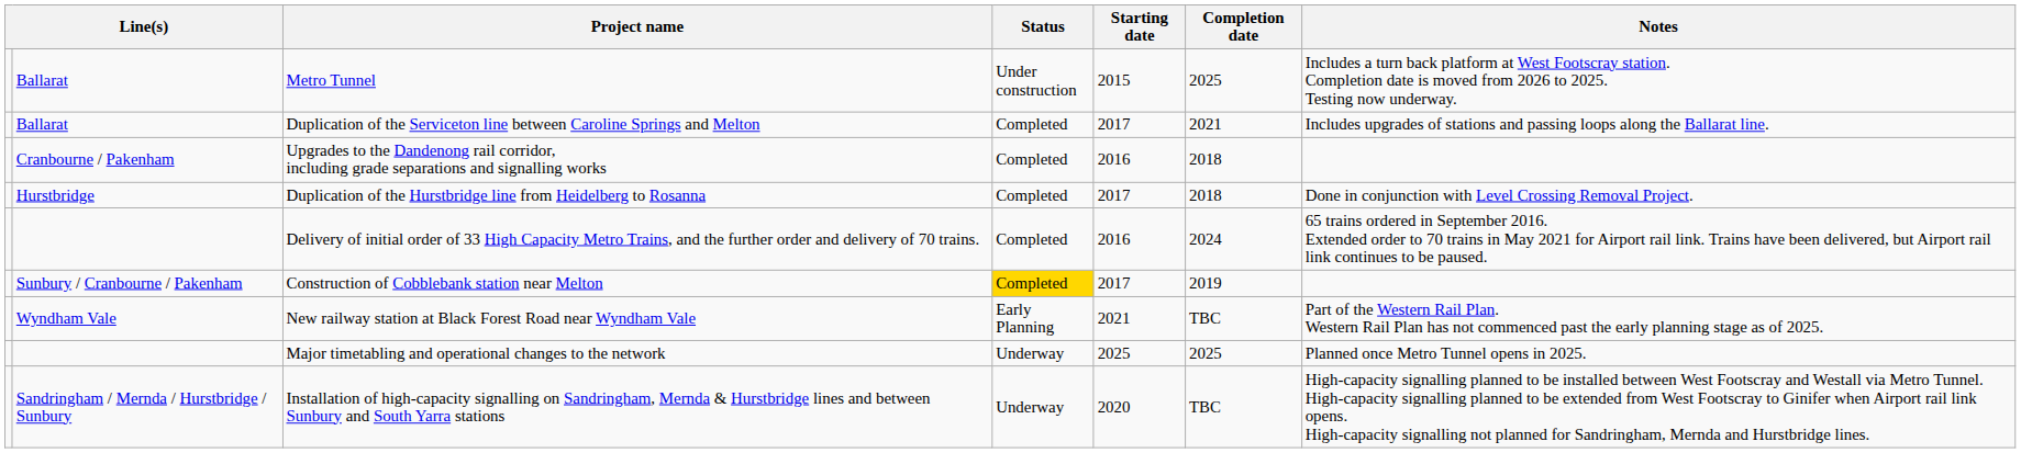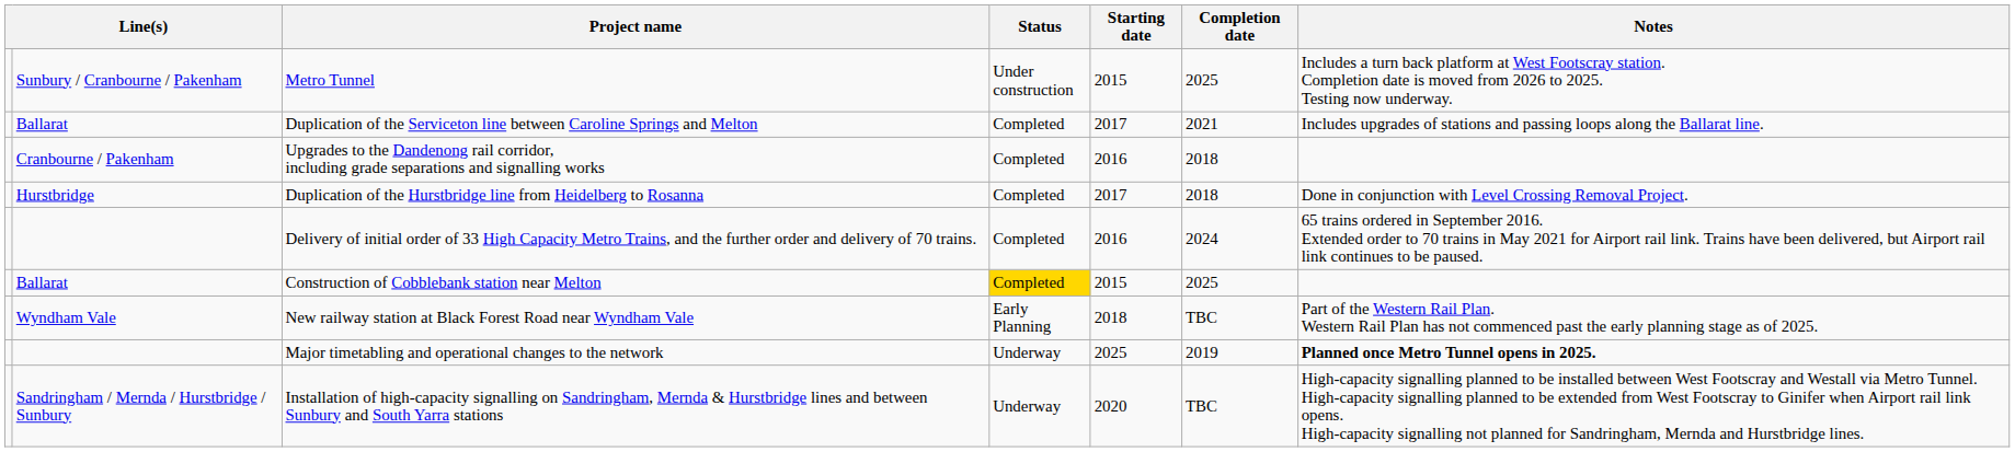Metro Tunnel | column 2: Ballarat -> Sunbury / Cranbourne / Pakenham
Construction of Cobblebank station near Melton | column 2: Sunbury / Cranbourne / Pakenham -> Ballarat
Construction of Cobblebank station near Melton | Starting date: 2017 -> 2015
Construction of Cobblebank station near Melton | Completion date: 2019 -> 2025
New railway station at Black Forest Road near Wyndham Vale | Starting date: 2021 -> 2018
Major timetabling and operational changes to the network | Completion date: 2025 -> 2019
Major timetabling and operational changes to the network | Notes: normal -> bold
